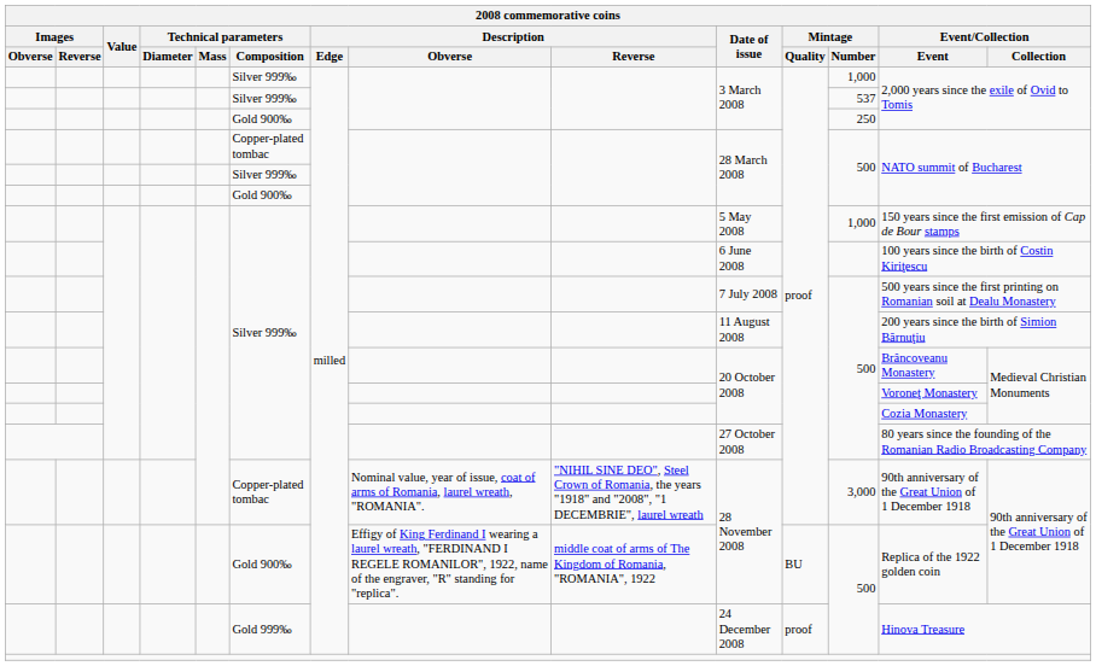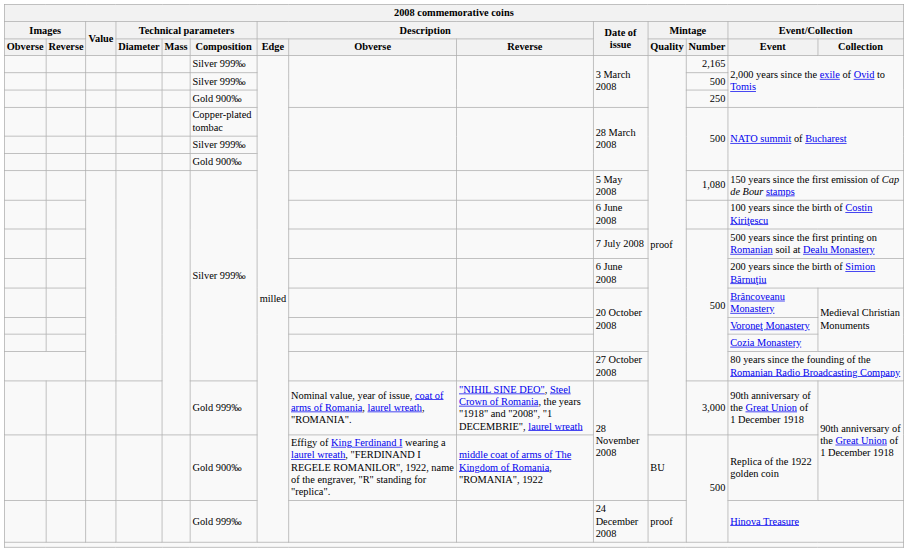row 4 | Mintage / Number: 1,000 -> 2,165
row 5 | Mintage / Number: 537 -> 500
row 10 | Mintage / Number: 1,000 -> 1,080
row 13 | Date of issue: 11 August 2008 -> 6 June 2008
row 18 | Technical parameters / Composition: Copper-plated tombac -> Gold 999‰
